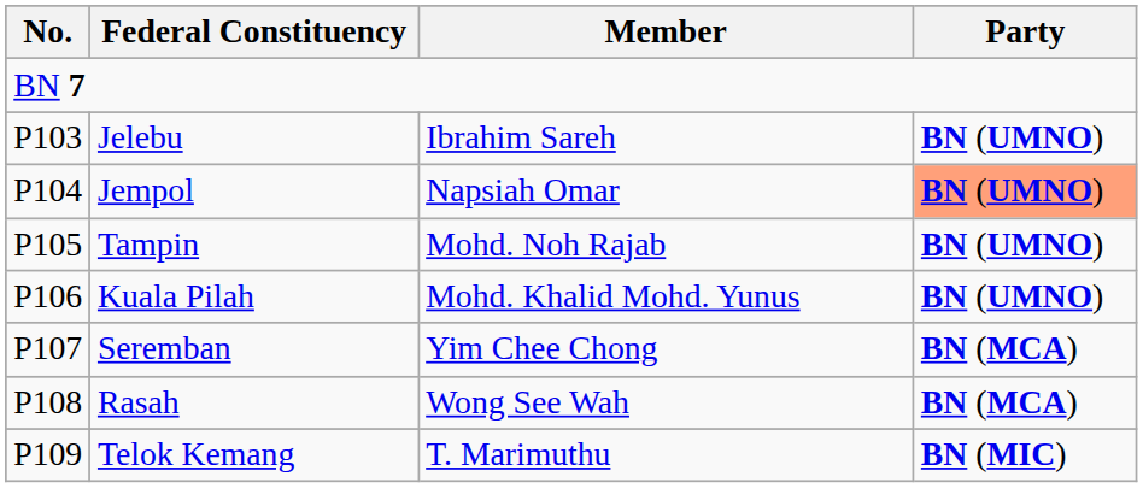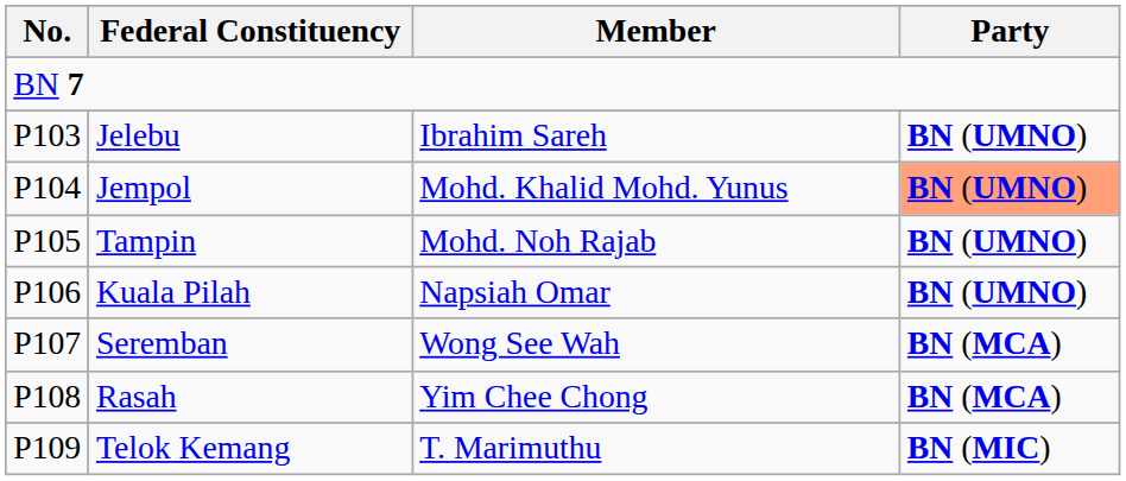Jempol | Member: Napsiah Omar -> Mohd. Khalid Mohd. Yunus
Kuala Pilah | Member: Mohd. Khalid Mohd. Yunus -> Napsiah Omar
Seremban | Member: Yim Chee Chong -> Wong See Wah
Rasah | Member: Wong See Wah -> Yim Chee Chong
